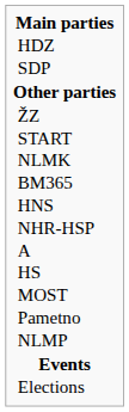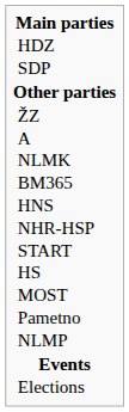row 6 | column 1: START -> A
row 11 | column 1: A -> START
